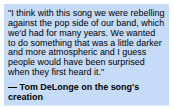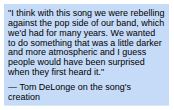row 2 | column 1: bold -> normal
